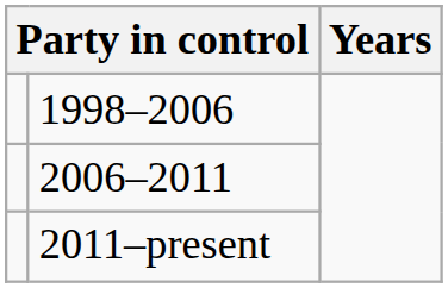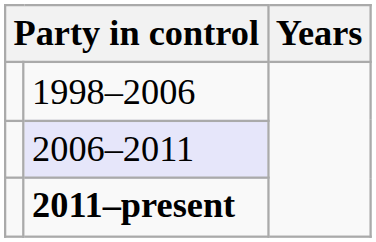2006–2011 | column 2: no background -> lavender background
2011–present | column 2: normal -> bold
